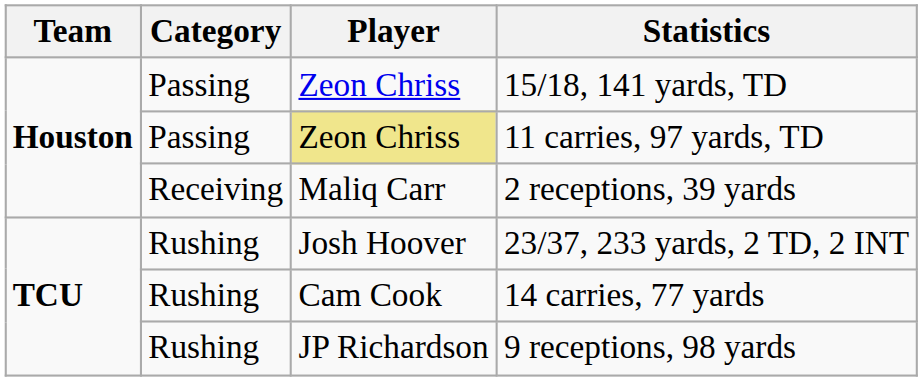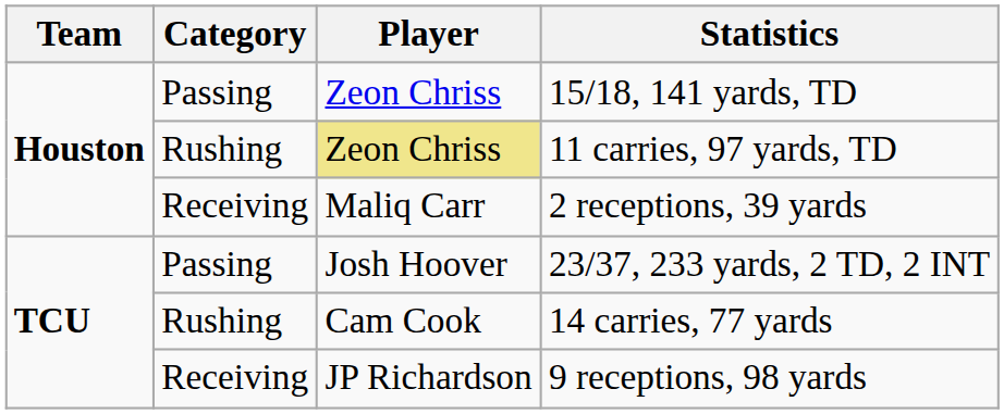11 carries, 97 yards, TD | Category: Passing -> Rushing
23/37, 233 yards, 2 TD, 2 INT | Category: Rushing -> Passing
9 receptions, 98 yards | Category: Rushing -> Receiving
